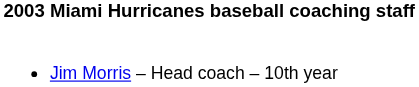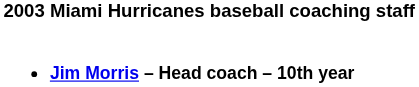Jim Morris – Head coach – 10th year | column 1: normal -> bold
